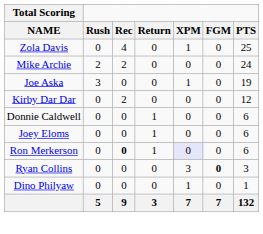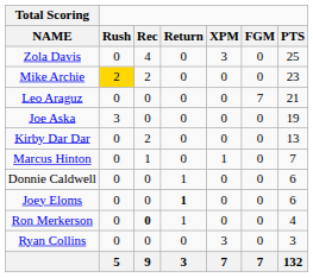Zola Davis | XPM: 1 -> 3
Mike Archie | Rush: no background -> gold background
Mike Archie | PTS: 24 -> 23
+ row: Leo Araguz | 0 | 0 | 0 | 0 | 7 | 21
Joe Aska | XPM: 1 -> 0
Kirby Dar Dar | PTS: 12 -> 13
+ row: Marcus Hinton | 0 | 1 | 0 | 1 | 0 | 7
Joey Eloms | Return: normal -> bold
Ron Merkerson | XPM: lavender background -> no background
Ron Merkerson | PTS: 6 -> 4
Ryan Collins | FGM: bold -> normal
- row: Dino Philyaw | 0 | 0 | 0 | 1 | 0 | 1
